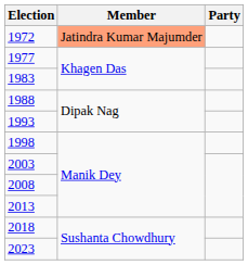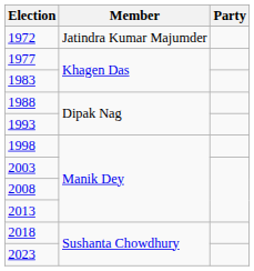1972 | Member: lightsalmon background -> no background
